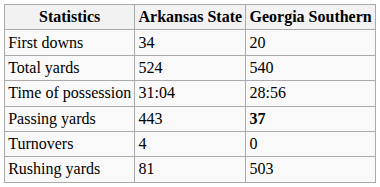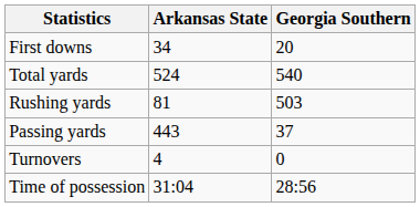rows swapped: Rushing yards <-> Time of possession
Passing yards | Georgia Southern: bold -> normal
